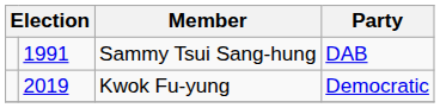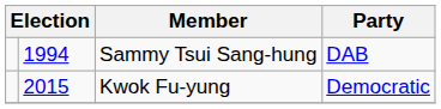Sammy Tsui Sang-hung | column 2: 1991 -> 1994
Kwok Fu-yung | column 2: 2019 -> 2015
